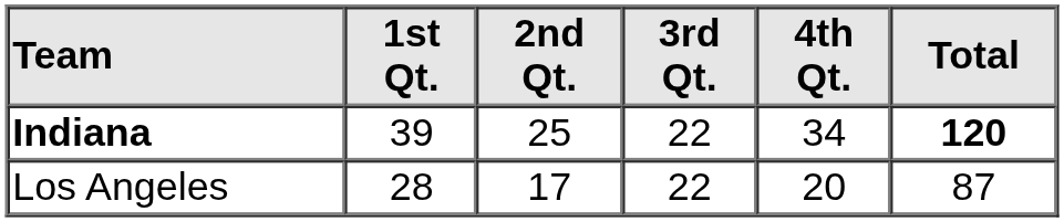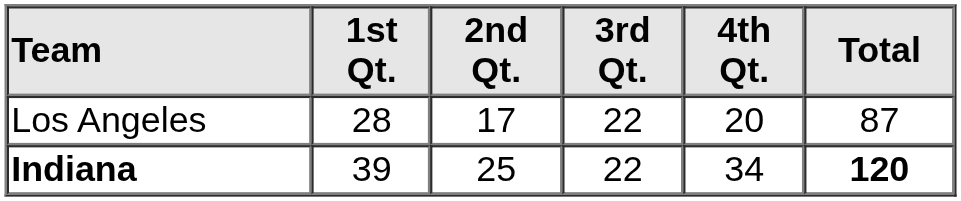rows swapped: Los Angeles <-> Indiana
